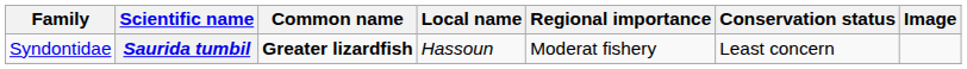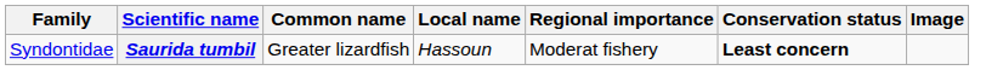Saurida tumbil | Common name: bold -> normal
Saurida tumbil | Conservation status: normal -> bold
